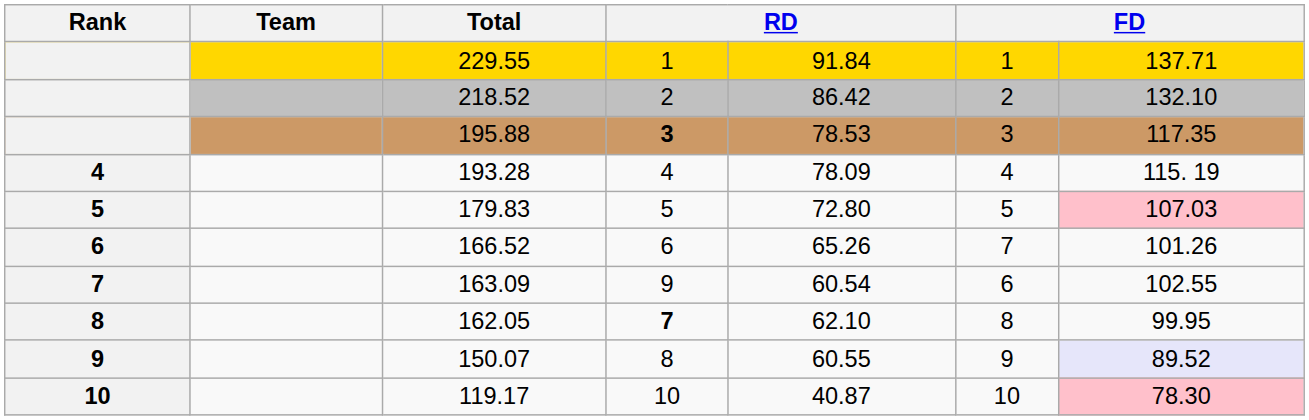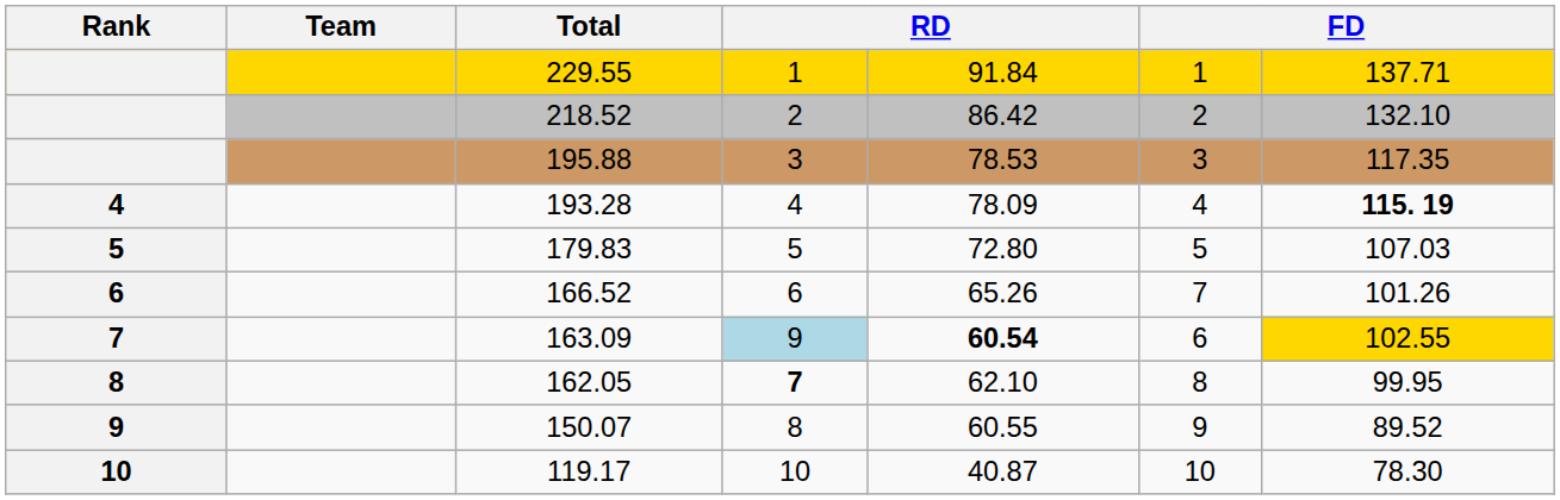195.88 | column 4: bold -> normal
193.28 | column 7: normal -> bold
179.83 | column 7: pink background -> no background
163.09 | column 4: no background -> lightblue background
163.09 | column 5: normal -> bold
163.09 | column 7: no background -> gold background
150.07 | column 7: lavender background -> no background
119.17 | column 7: pink background -> no background
